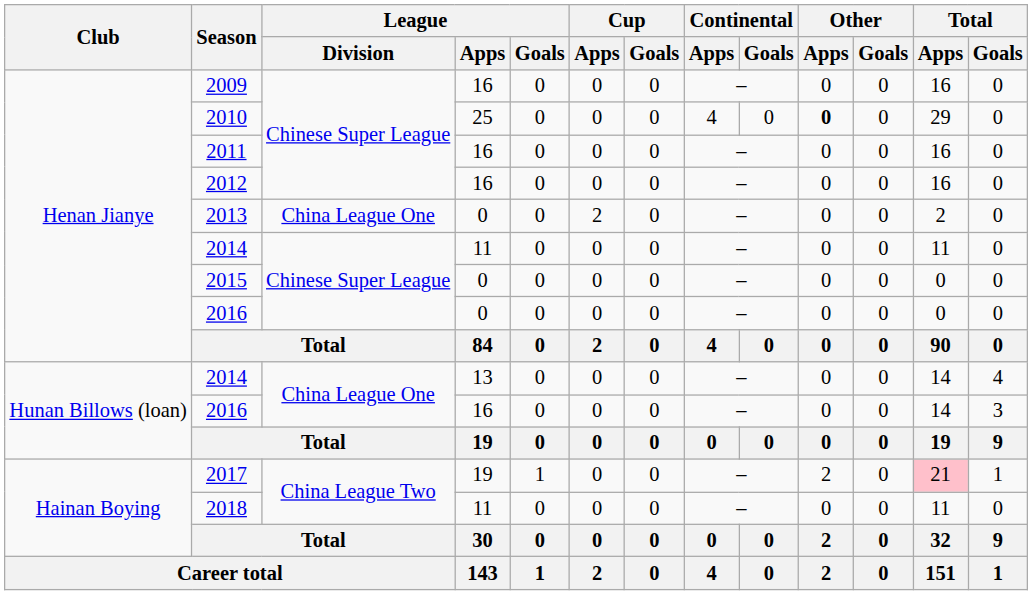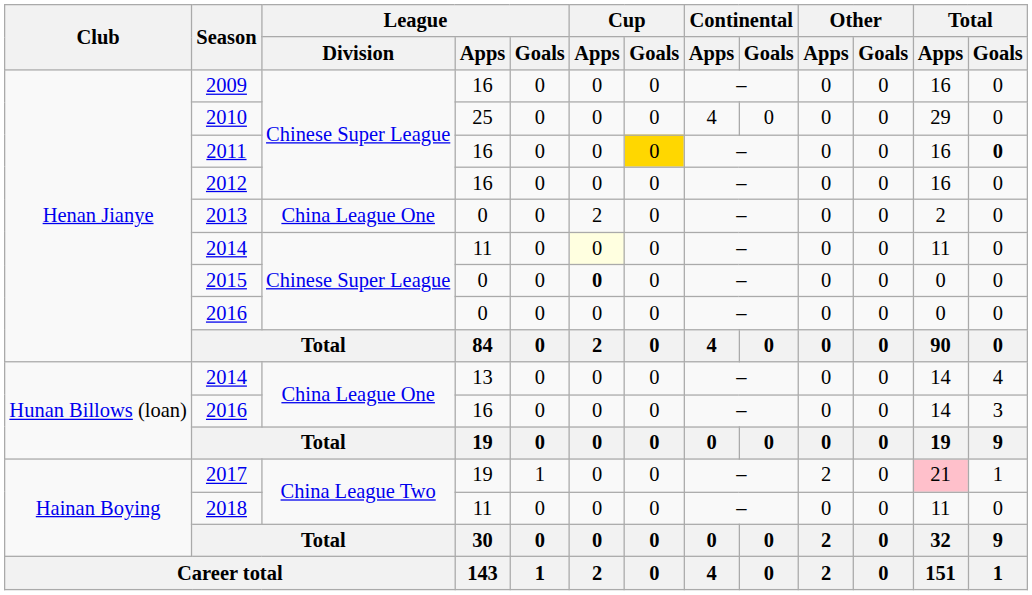2010 | Other / Apps: bold -> normal
2011 | Cup / Goals: no background -> gold background
2011 | Total / Goals: normal -> bold
2014 / 11 | Cup / Apps: no background -> lightyellow background
2015 | Cup / Apps: normal -> bold
